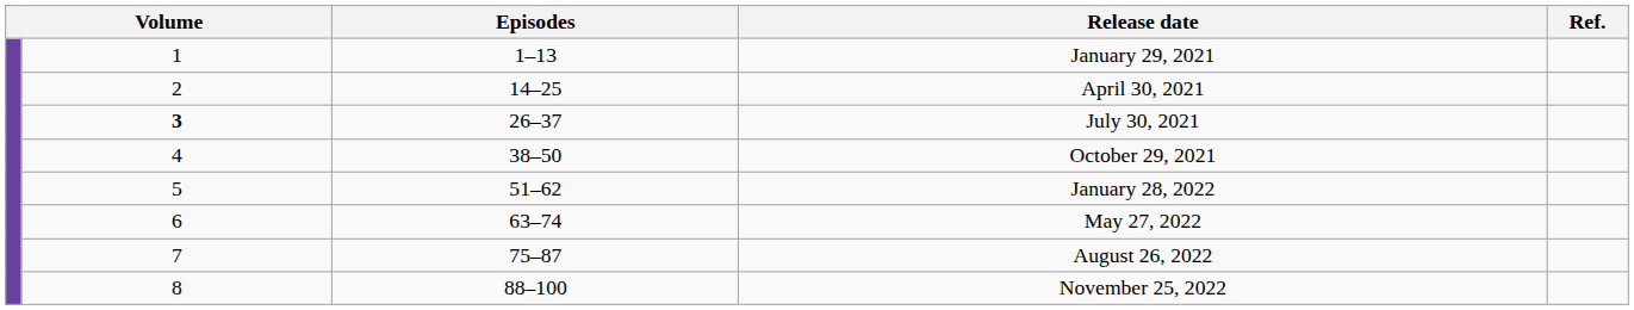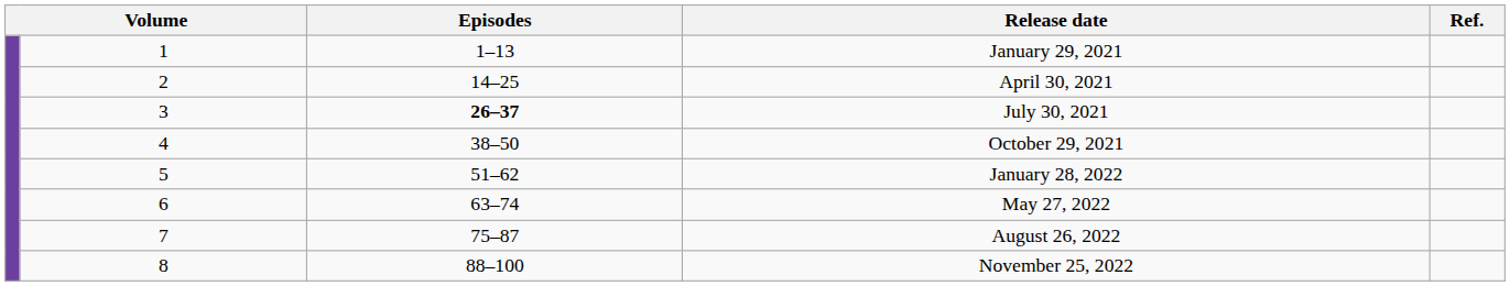July 30, 2021 | column 2: bold -> normal
July 30, 2021 | Episodes: normal -> bold
